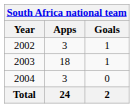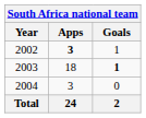2002 | Apps: normal -> bold
2003 | Goals: normal -> bold
